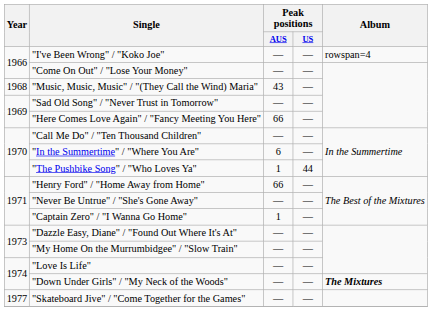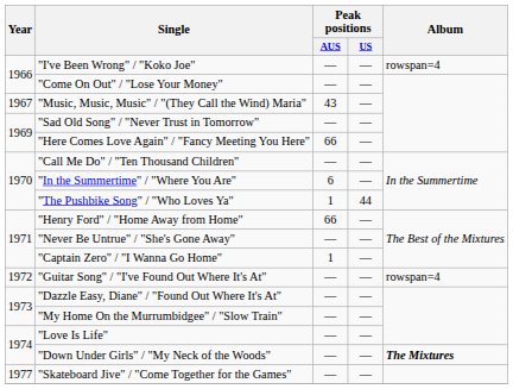"Music, Music, Music" / "(They Call the Wind) Maria" | Year: 1968 -> 1967
+ row: 1972 | "Guitar Song" / "I've Found Out Where It's At" | — | — | rowspan=4
